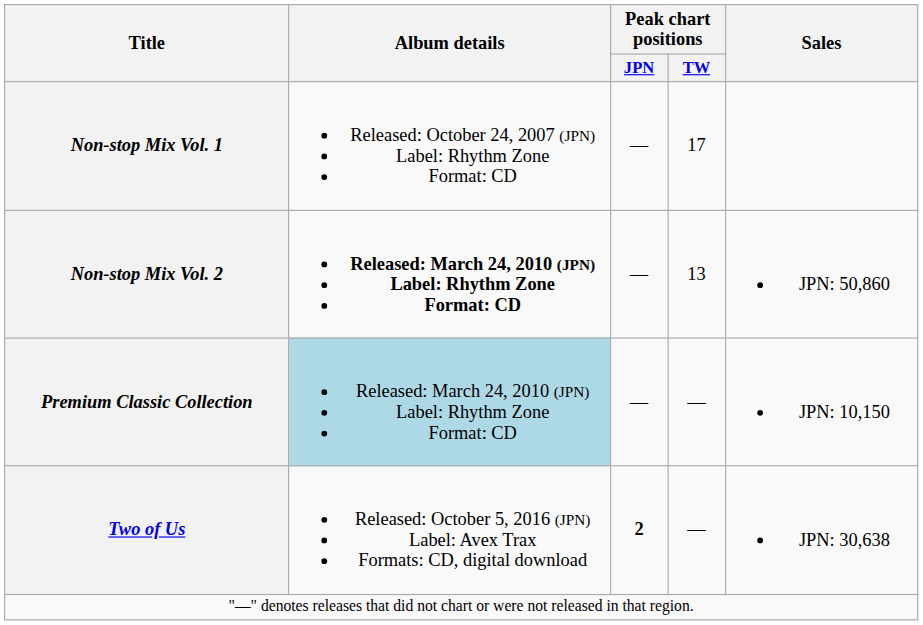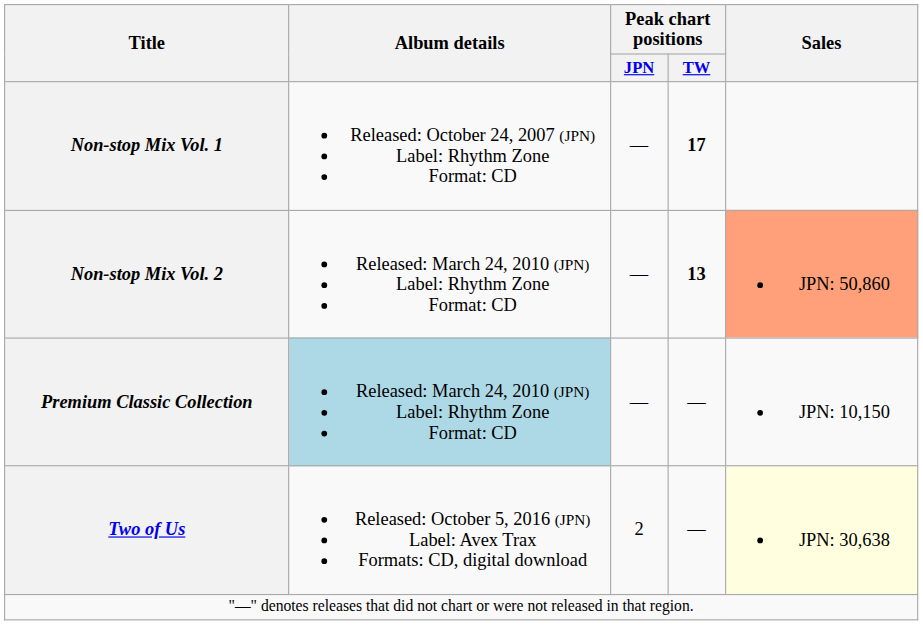Non-stop Mix Vol. 1 | Peak chart positions / TW: normal -> bold
Non-stop Mix Vol. 2 | Album details: bold -> normal
Non-stop Mix Vol. 2 | Peak chart positions / TW: normal -> bold
Non-stop Mix Vol. 2 | Sales: no background -> lightsalmon background
Two of Us | Peak chart positions / JPN: bold -> normal
Two of Us | Sales: no background -> lightyellow background
